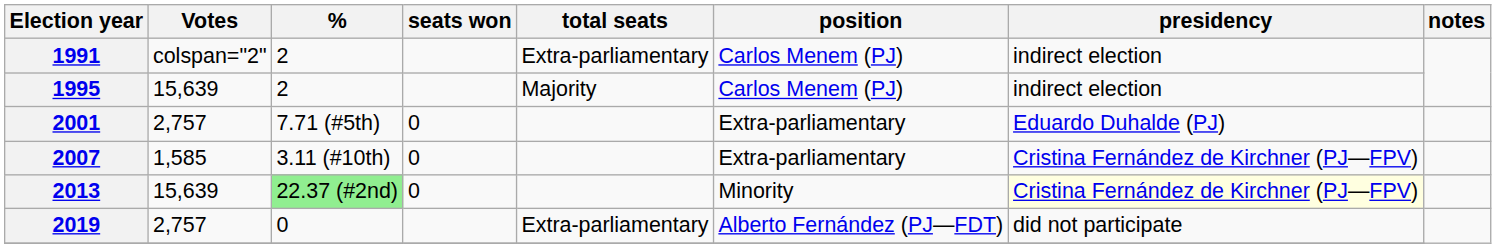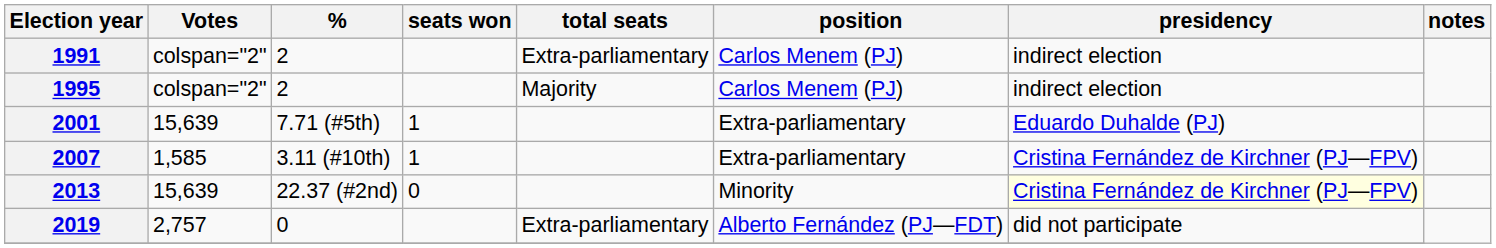1995 | Votes: 15,639 -> colspan="2"
2001 | Votes: 2,757 -> 15,639
2001 | seats won: 0 -> 1
2007 | seats won: 0 -> 1
2013 | %: lightgreen background -> no background
